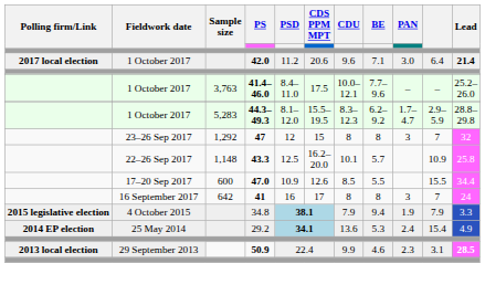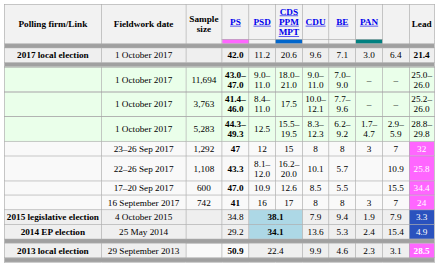+ row: 1 October 2017 | 11,694 | 43.0– 47.0 | 9.0– 11.0 | 18.0– 21.0 | 9.0– 11.0 | 7.0– 9.0 | – | – | 25.0– 26.0
44.3– 49.3 | PSD: 8.1– 12.0 -> 12.5
43.3 | Sample size: 1,148 -> 1,108
43.3 | PSD: 12.5 -> 8.1– 12.0
41 | Sample size: 642 -> 742
